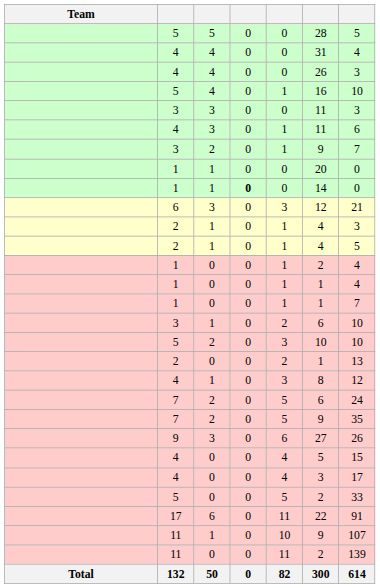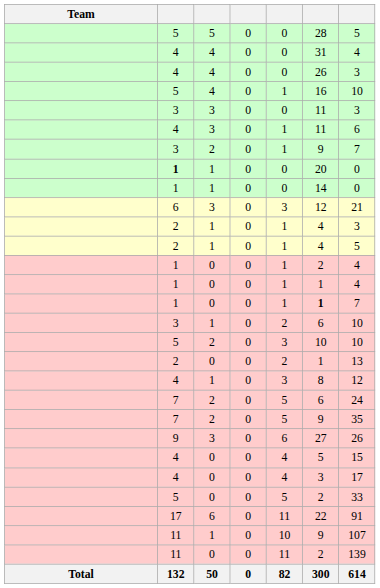row 9 | column 2: normal -> bold
row 10 | column 4: bold -> normal
row 16 | column 6: normal -> bold
